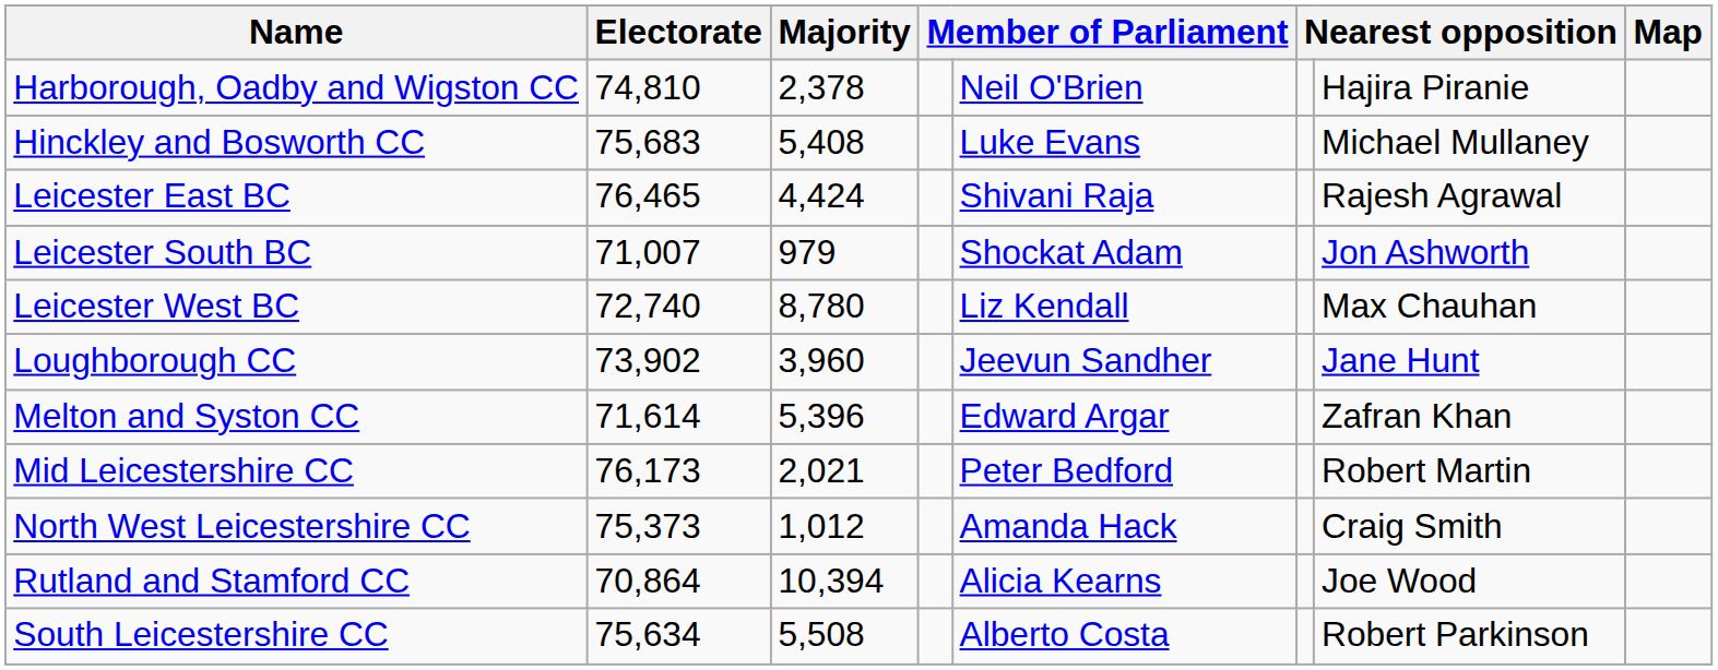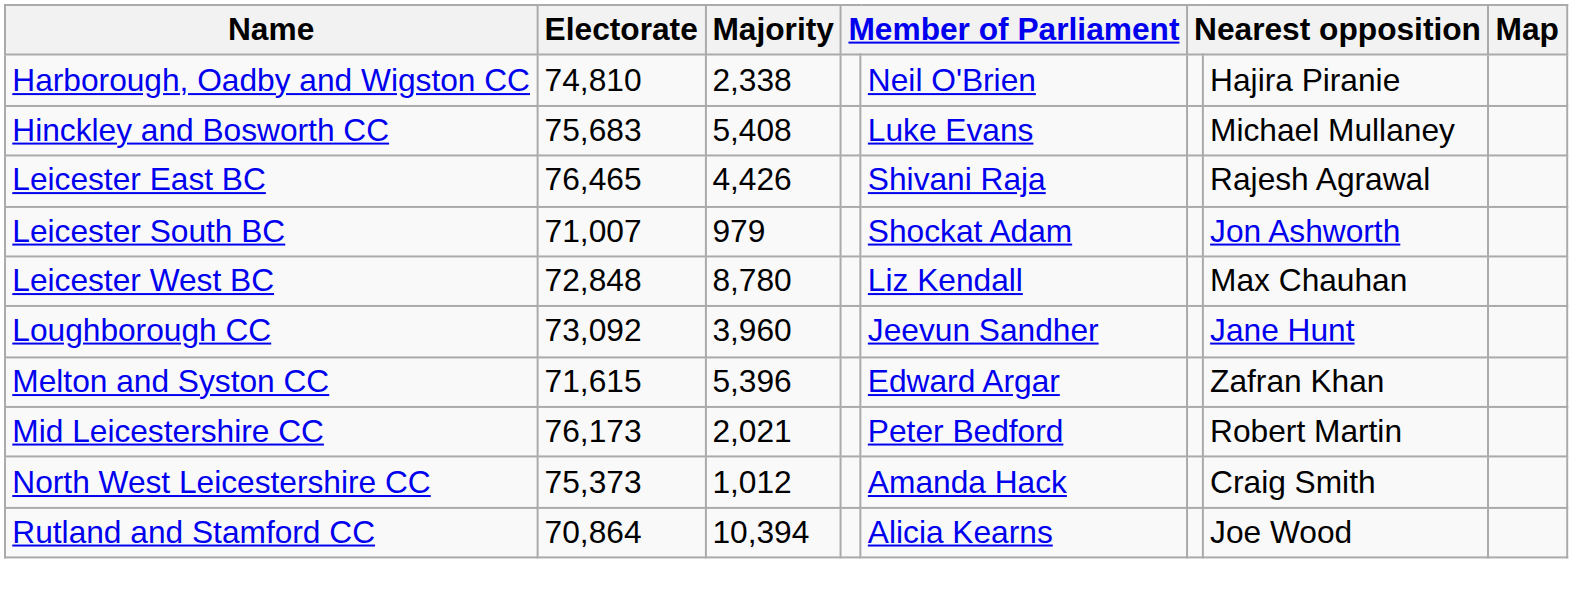Harborough, Oadby and Wigston CC | Majority: 2,378 -> 2,338
Leicester East BC | Majority: 4,424 -> 4,426
Leicester West BC | Electorate: 72,740 -> 72,848
Loughborough CC | Electorate: 73,902 -> 73,092
Melton and Syston CC | Electorate: 71,614 -> 71,615
- row: South Leicestershire CC | 75,634 | 5,508 | Alberto Costa | Robert Parkinson
